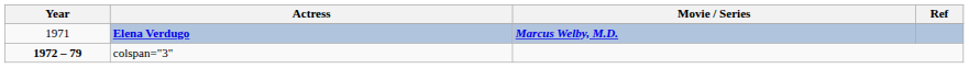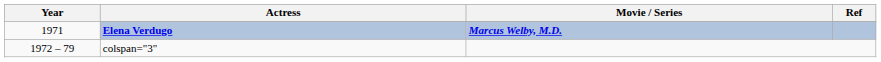colspan="3" | Year: bold -> normal
